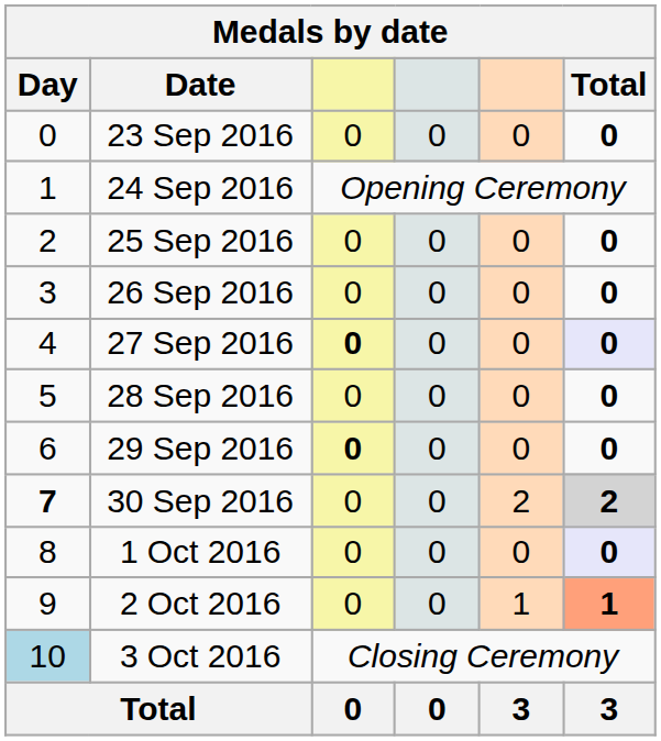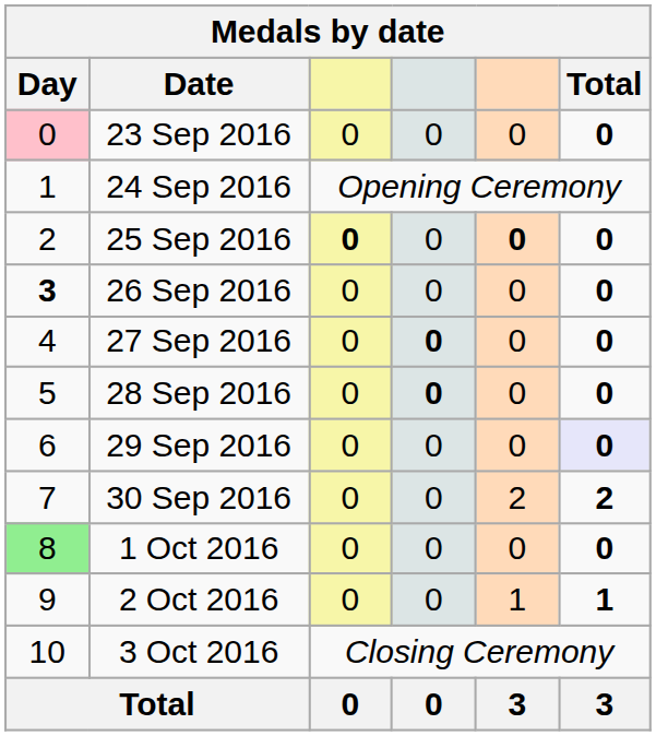23 Sep 2016 | Day: no background -> pink background
25 Sep 2016 | column 3: normal -> bold
25 Sep 2016 | column 5: normal -> bold
26 Sep 2016 | Day: normal -> bold
27 Sep 2016 | column 3: bold -> normal
27 Sep 2016 | column 4: normal -> bold
27 Sep 2016 | Total: lavender background -> no background
28 Sep 2016 | column 4: normal -> bold
29 Sep 2016 | column 3: bold -> normal
29 Sep 2016 | Total: no background -> lavender background
30 Sep 2016 | Day: bold -> normal
30 Sep 2016 | Total: lightgrey background -> no background
1 Oct 2016 | Day: no background -> lightgreen background
1 Oct 2016 | Total: lavender background -> no background
2 Oct 2016 | Total: lightsalmon background -> no background
3 Oct 2016 | Day: lightblue background -> no background
